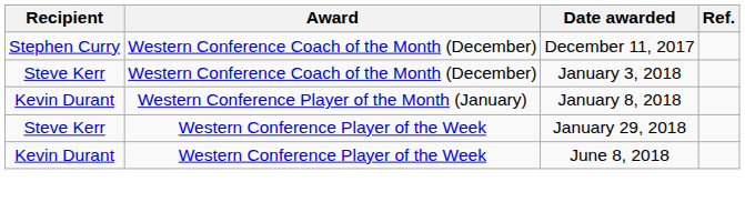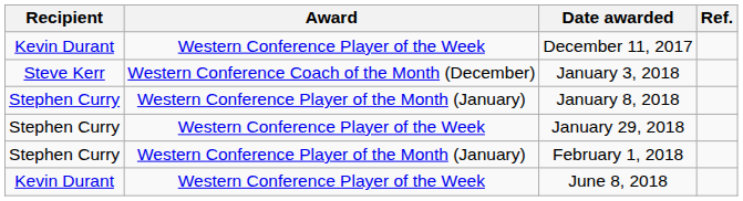December 11, 2017 | Recipient: Stephen Curry -> Kevin Durant
December 11, 2017 | Award: Western Conference Coach of the Month (December) -> Western Conference Player of the Week
January 8, 2018 | Recipient: Kevin Durant -> Stephen Curry
January 29, 2018 | Recipient: Steve Kerr -> Stephen Curry
+ row: Stephen Curry | Western Conference Player of the Month (January) | February 1, 2018
